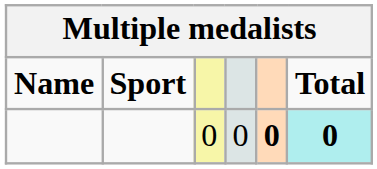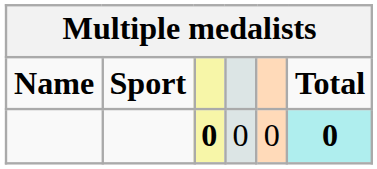row 3 | column 3: normal -> bold
row 3 | column 5: bold -> normal
